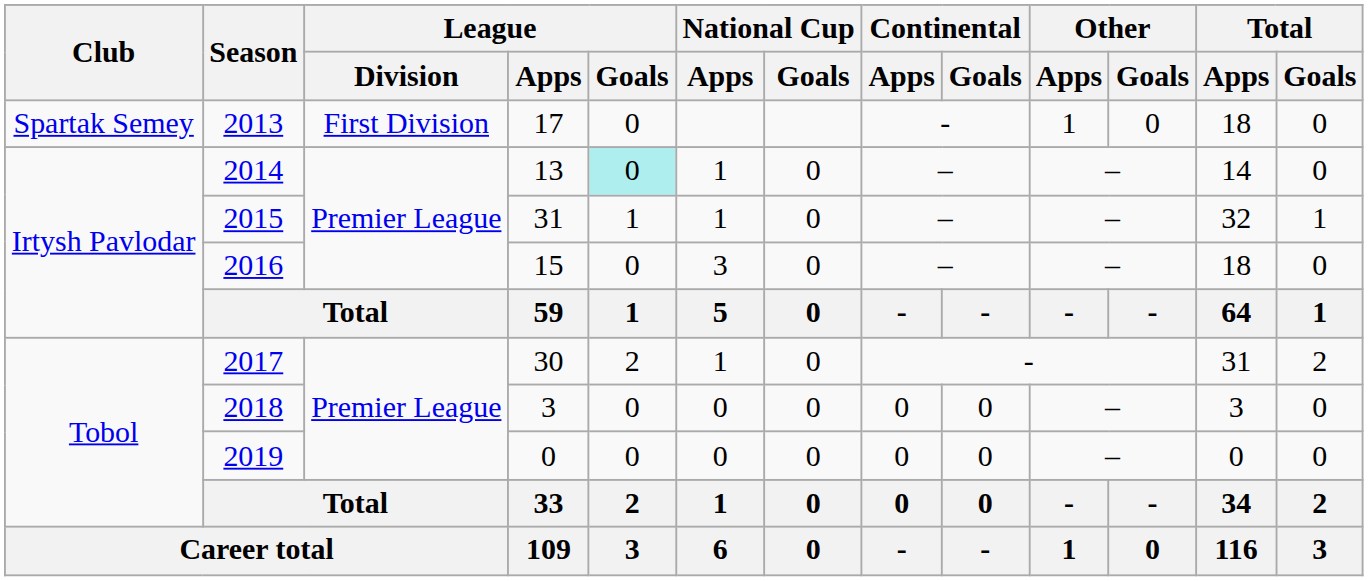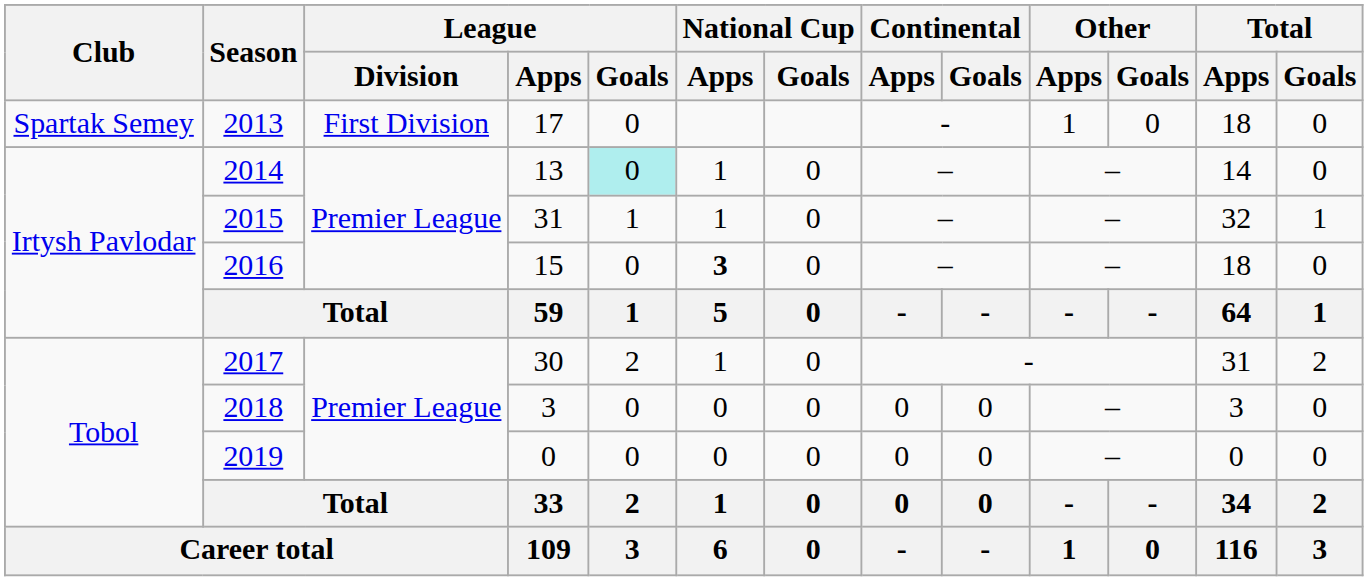2016 | National Cup / Apps: normal -> bold
